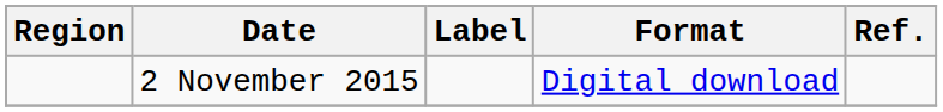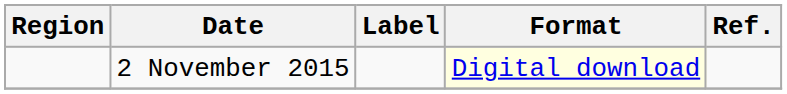2 November 2015 | Format: no background -> lightyellow background
